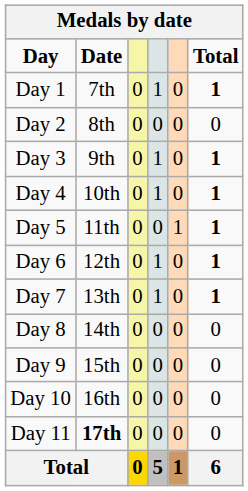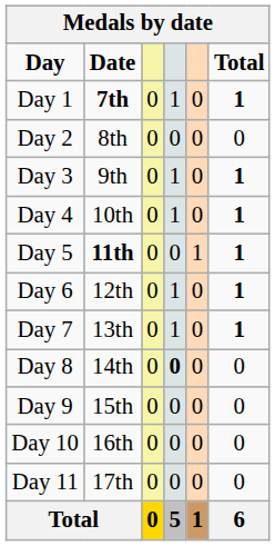Day 1 | Date: normal -> bold
Day 5 | Date: normal -> bold
Day 8 | column 4: normal -> bold
Day 11 | Date: bold -> normal
